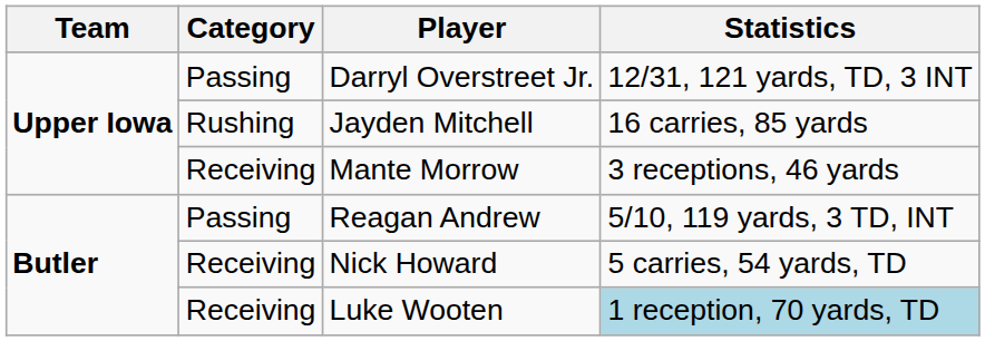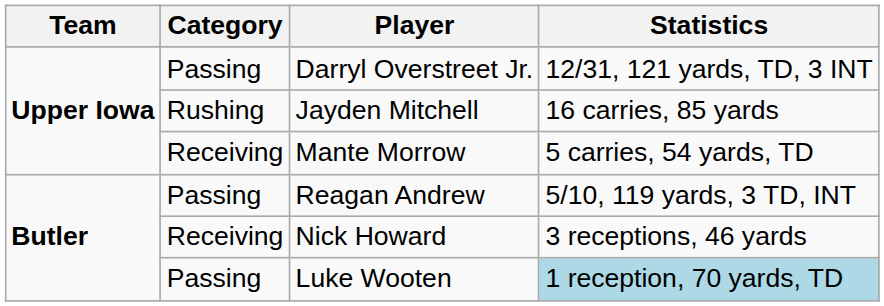Mante Morrow | Statistics: 3 receptions, 46 yards -> 5 carries, 54 yards, TD
Nick Howard | Statistics: 5 carries, 54 yards, TD -> 3 receptions, 46 yards
Luke Wooten | Category: Receiving -> Passing
